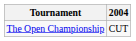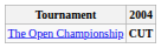The Open Championship | 2004: normal -> bold
